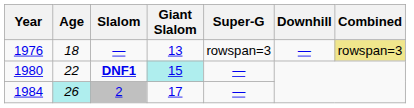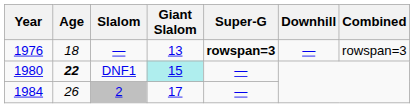1976 | Super-G: normal -> bold
1976 | Combined: khaki background -> no background
1980 | Age: normal -> bold
1980 | Slalom: bold -> normal
1984 | Age: paleturquoise background -> no background
